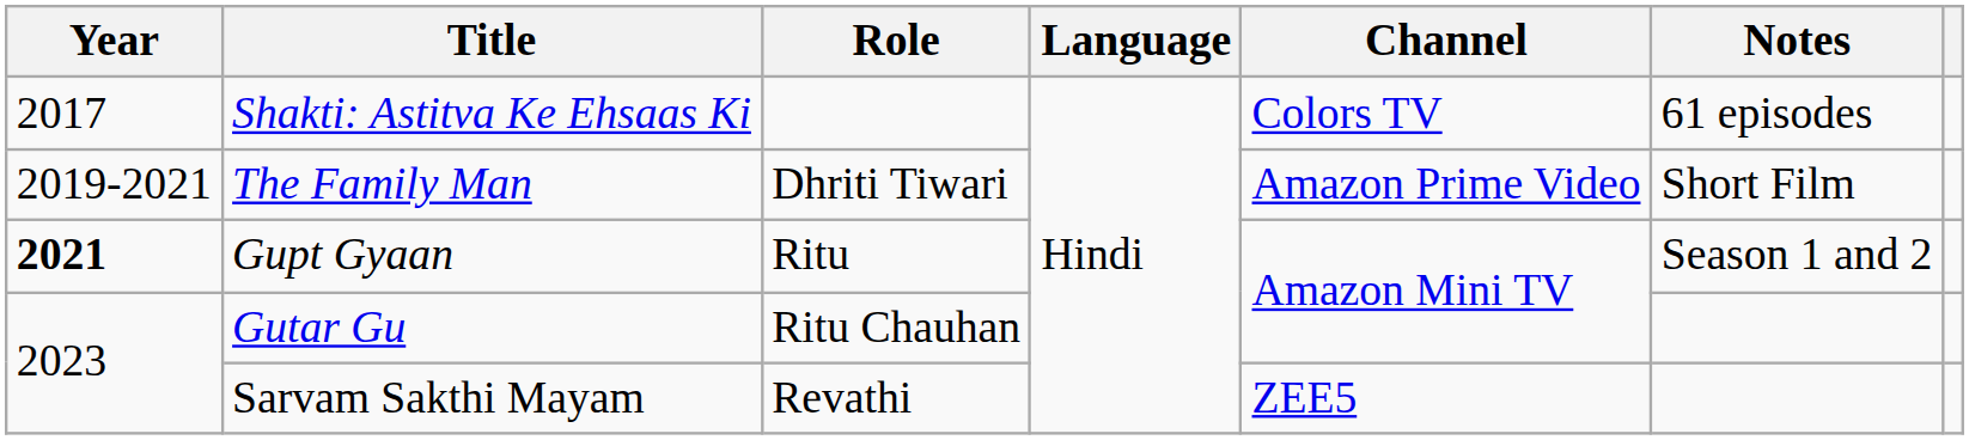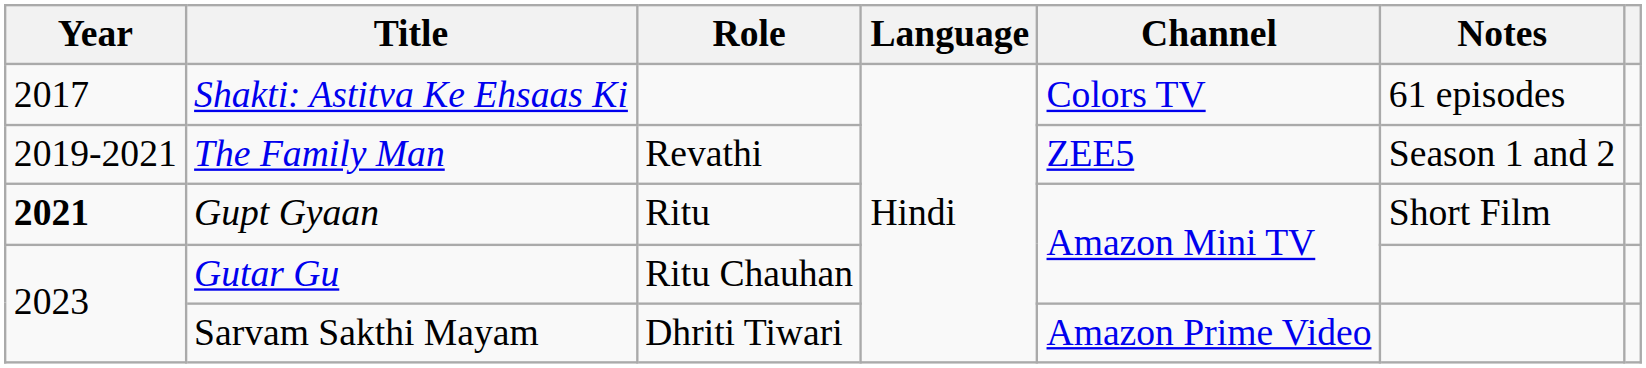The Family Man | Role: Dhriti Tiwari -> Revathi
The Family Man | Channel: Amazon Prime Video -> ZEE5
The Family Man | Notes: Short Film -> Season 1 and 2
Gupt Gyaan | Notes: Season 1 and 2 -> Short Film
Sarvam Sakthi Mayam | Role: Revathi -> Dhriti Tiwari
Sarvam Sakthi Mayam | Channel: ZEE5 -> Amazon Prime Video
